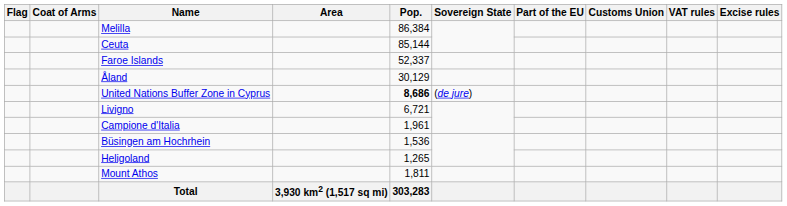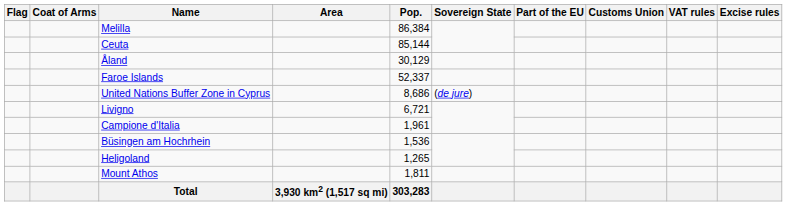rows swapped: Åland <-> Faroe Islands
United Nations Buffer Zone in Cyprus | Pop.: bold -> normal
